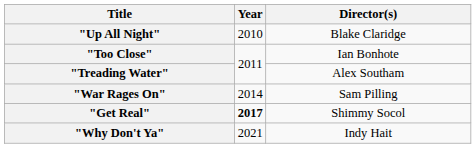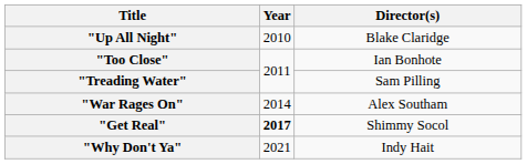"Treading Water" | Director(s): Alex Southam -> Sam Pilling
"War Rages On" | Director(s): Sam Pilling -> Alex Southam
